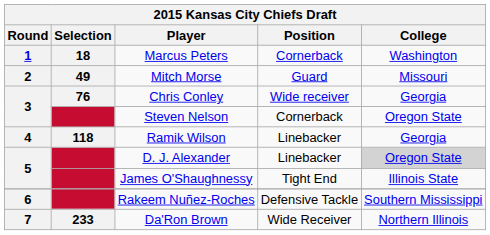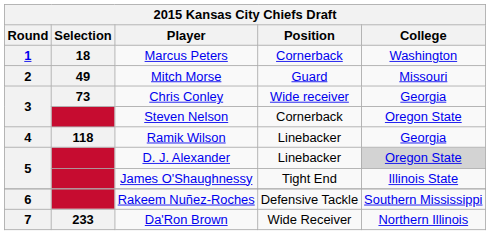Chris Conley | Selection: 76 -> 73
